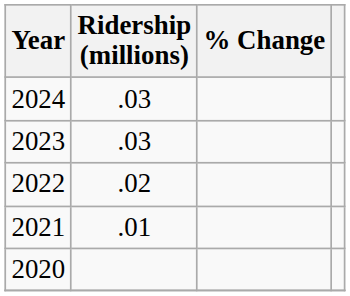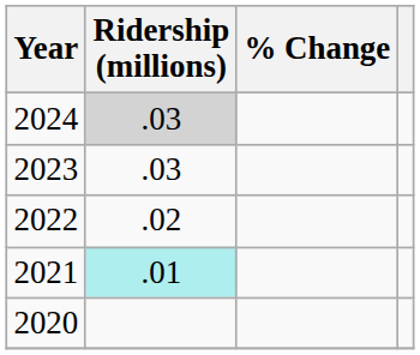2024 | Ridership (millions): no background -> lightgrey background
2021 | Ridership (millions): no background -> paleturquoise background
